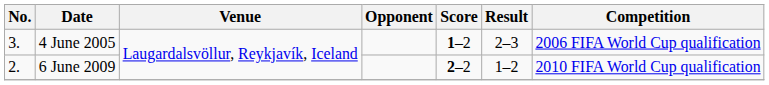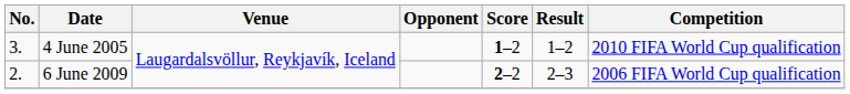4 June 2005 | Result: 2–3 -> 1–2
4 June 2005 | Competition: 2006 FIFA World Cup qualification -> 2010 FIFA World Cup qualification
6 June 2009 | Result: 1–2 -> 2–3
6 June 2009 | Competition: 2010 FIFA World Cup qualification -> 2006 FIFA World Cup qualification
